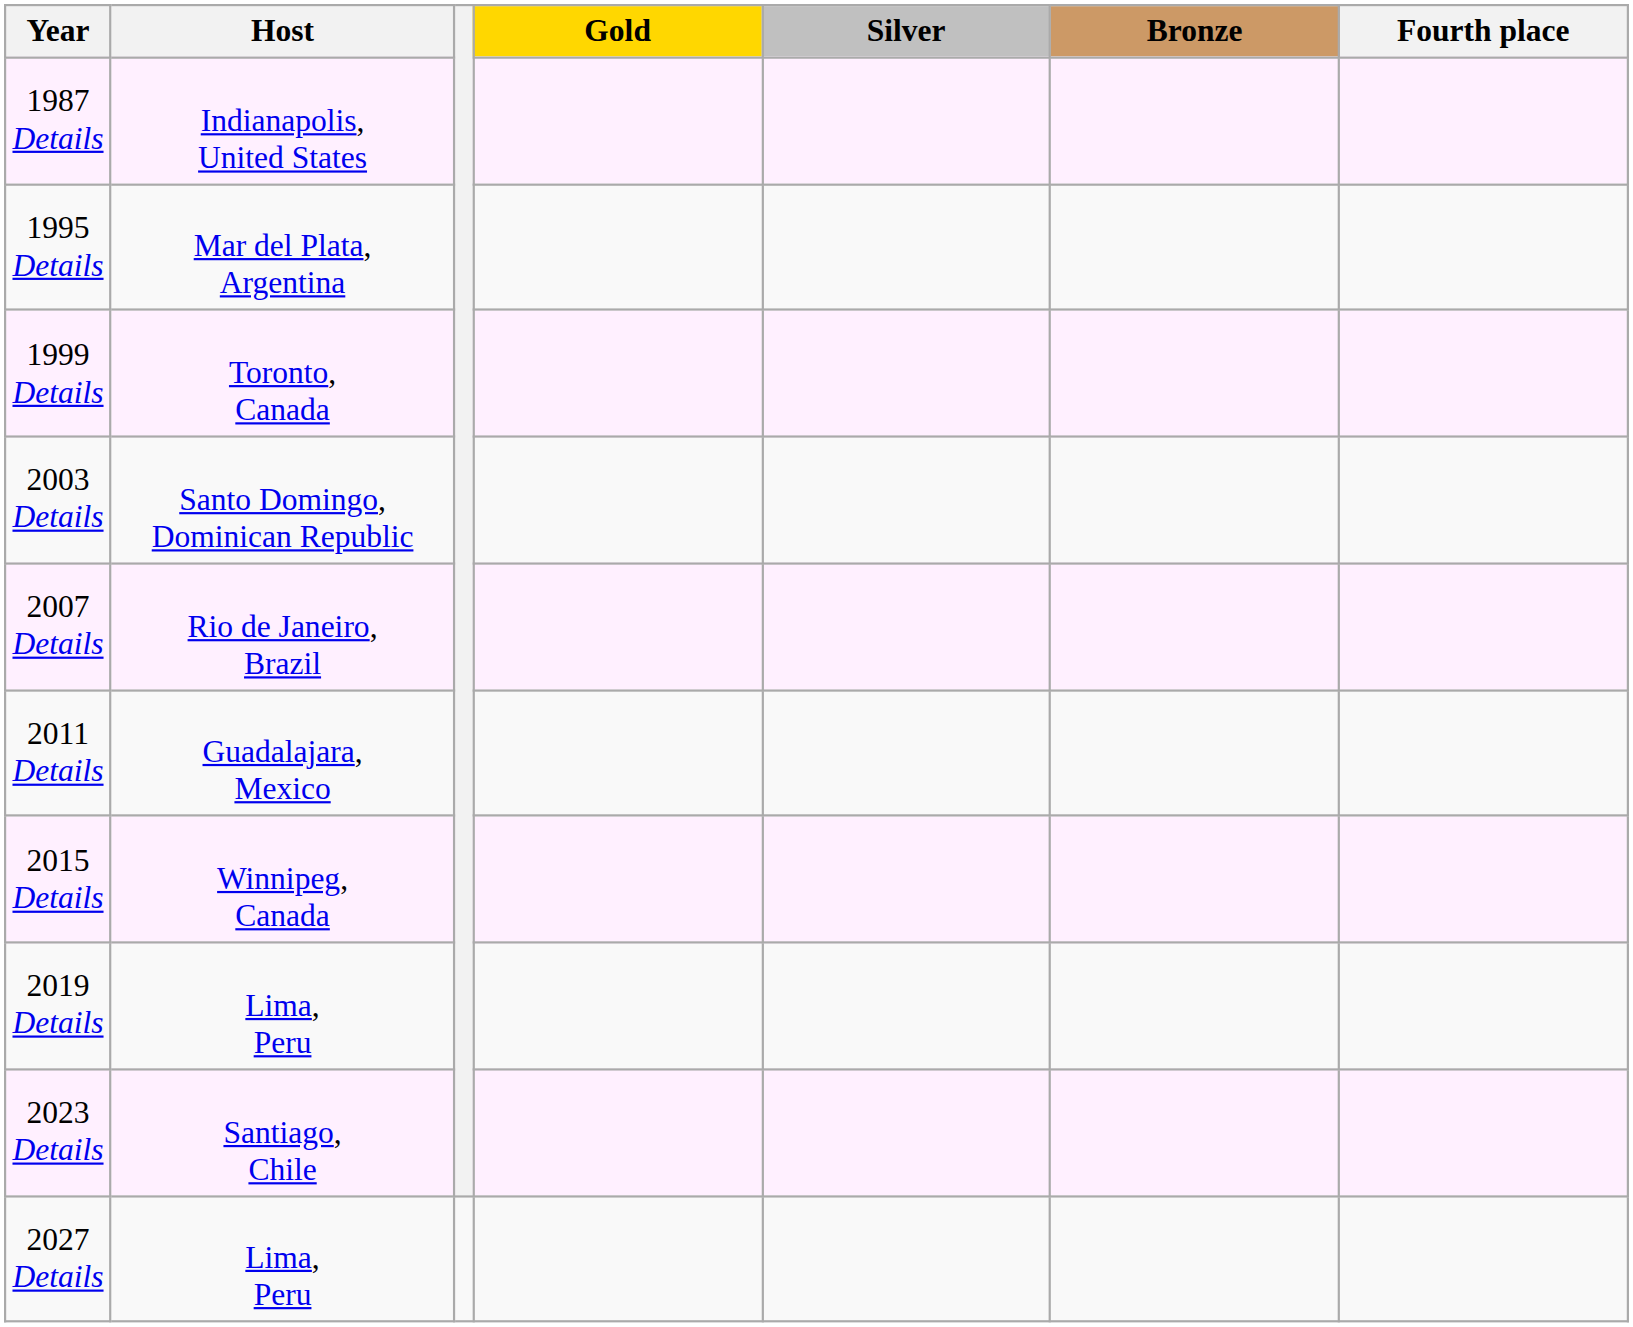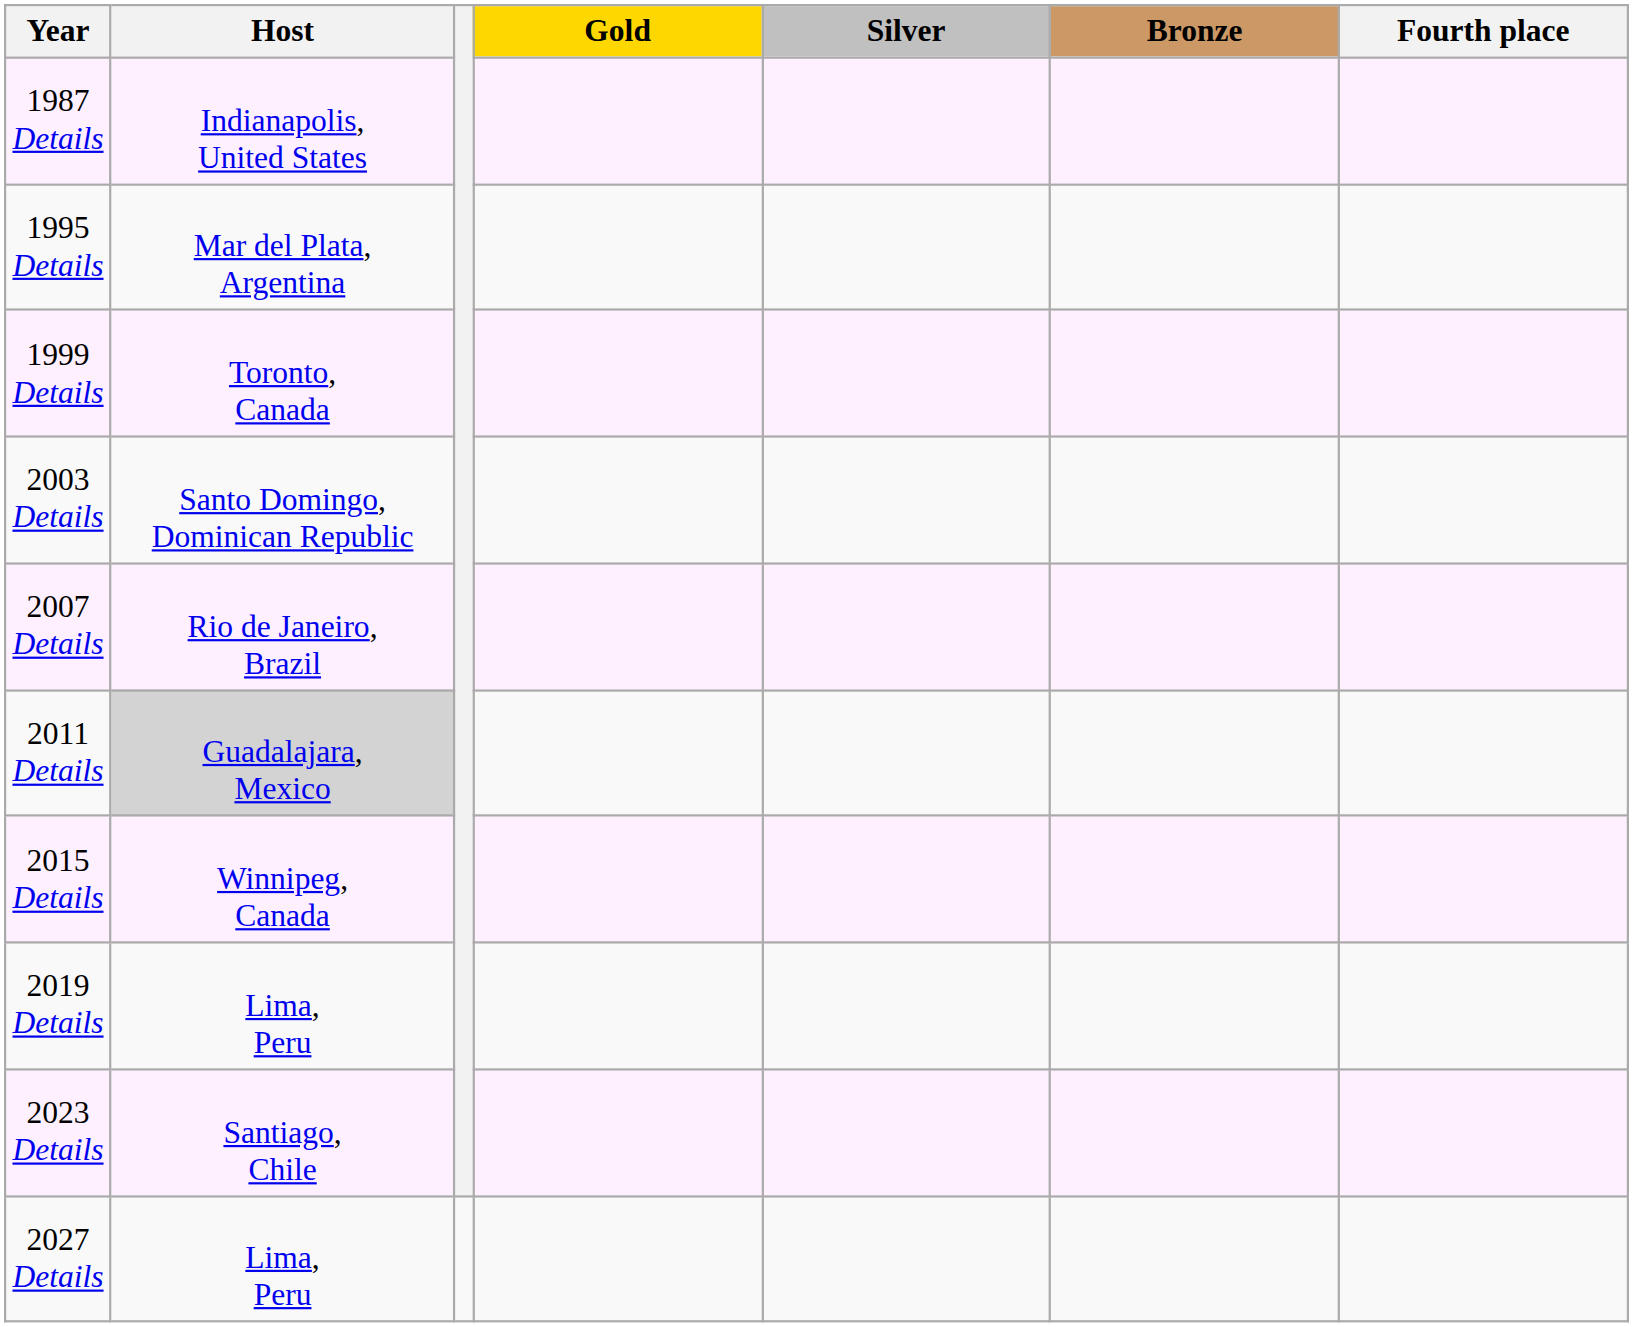2011 Details | Host: no background -> lightgrey background
